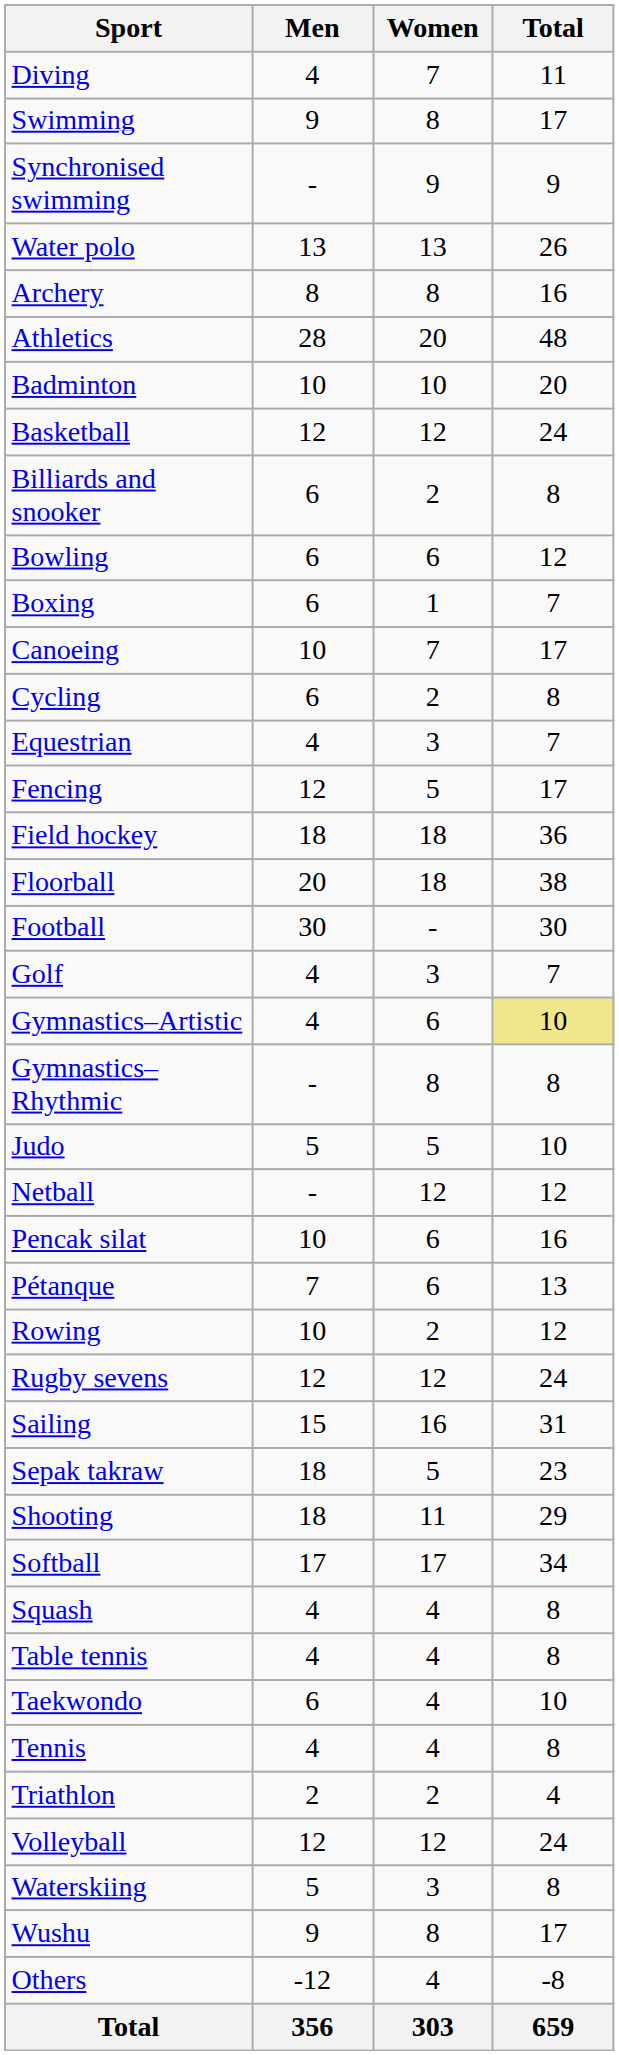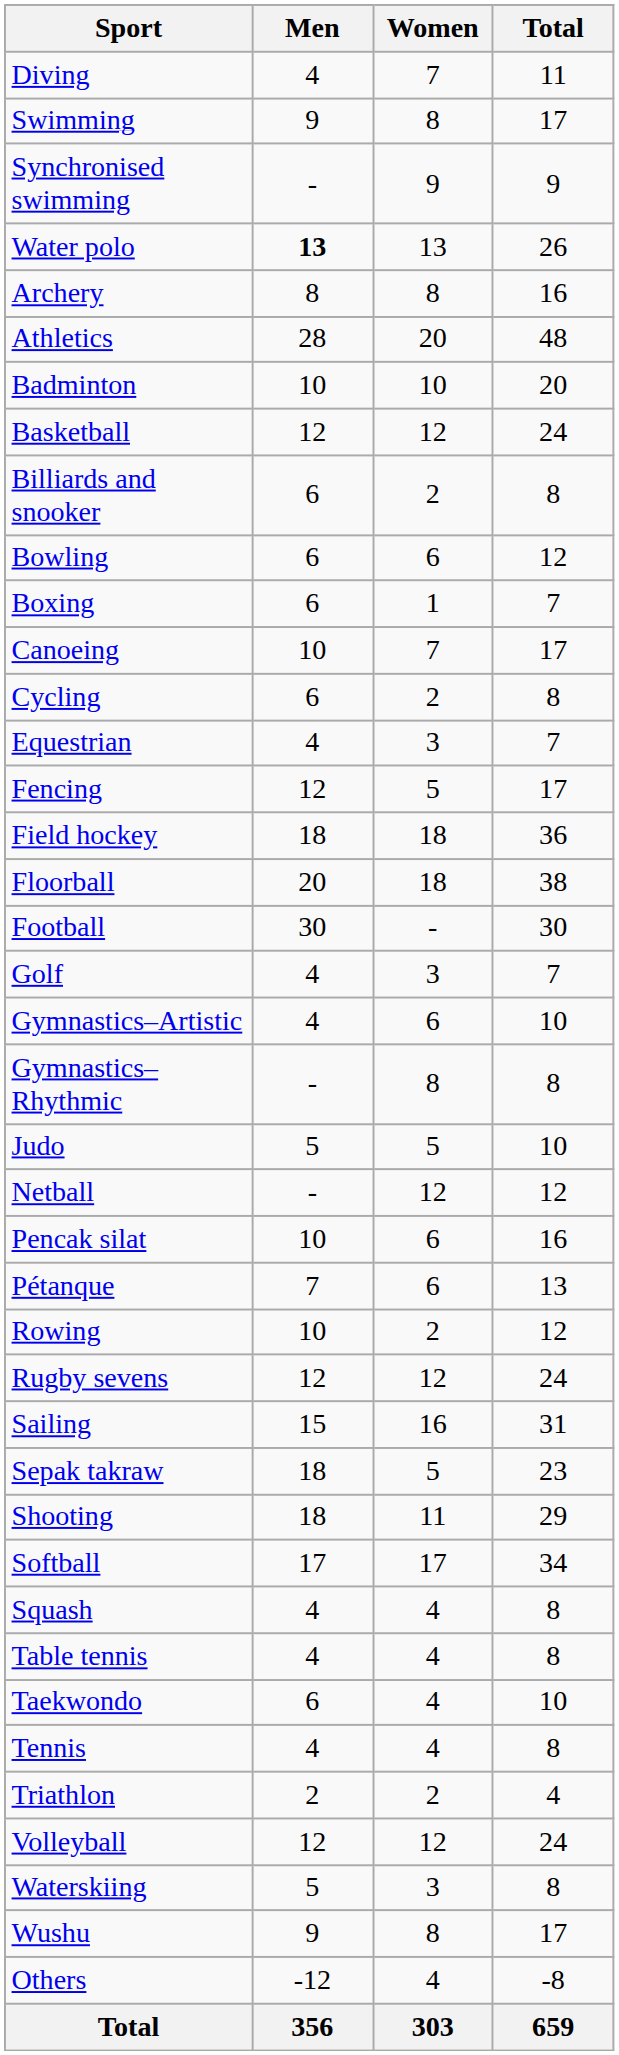Water polo | Men: normal -> bold
Gymnastics–Artistic | Total: khaki background -> no background
